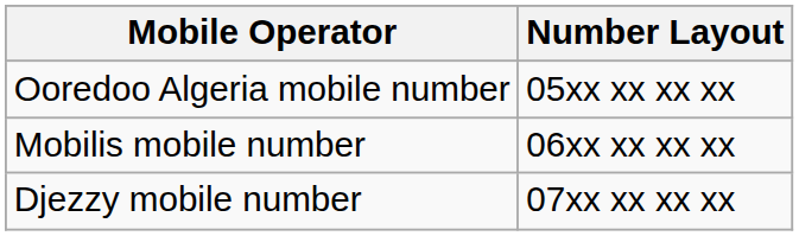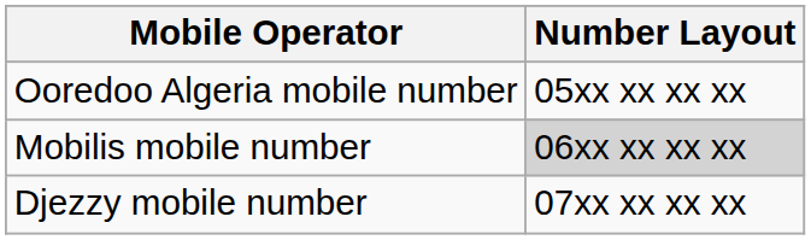Mobilis mobile number | Number Layout: no background -> lightgrey background
